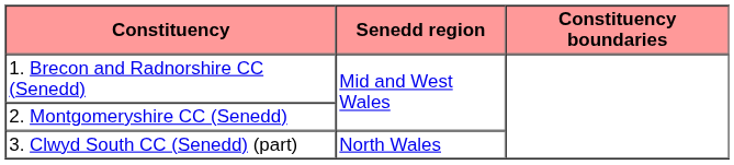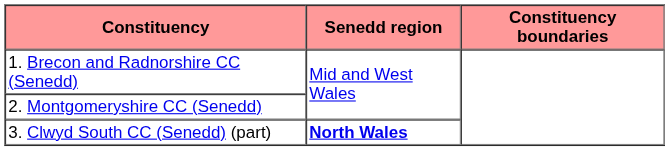3. Clwyd South CC (Senedd) (part) | Senedd region: normal -> bold
